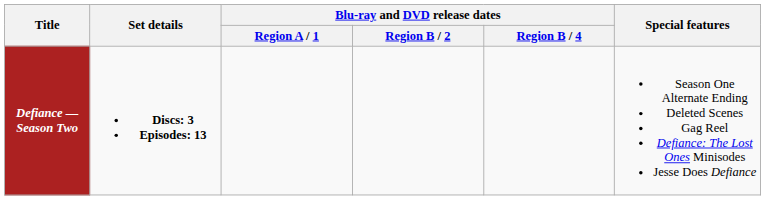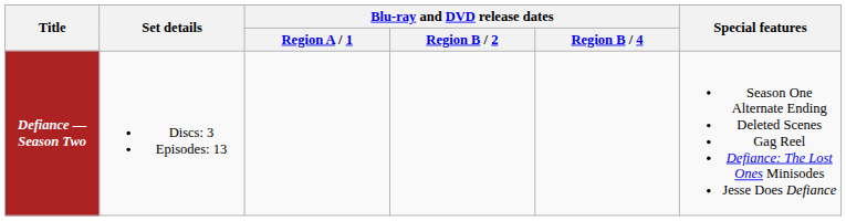Defiance — Season Two | Set details: bold -> normal
